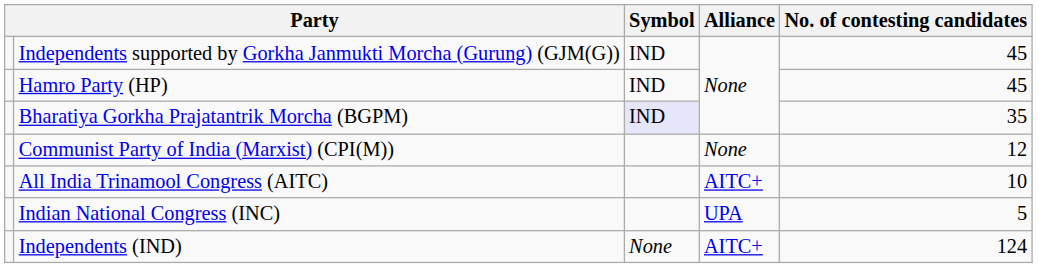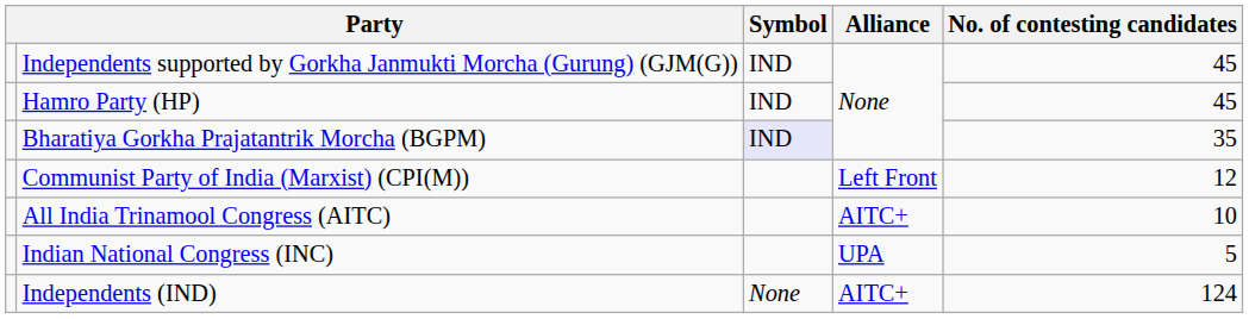Communist Party of India (Marxist) (CPI(M)) | Alliance: None -> Left Front
